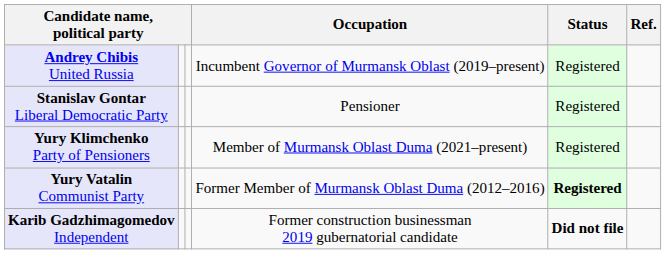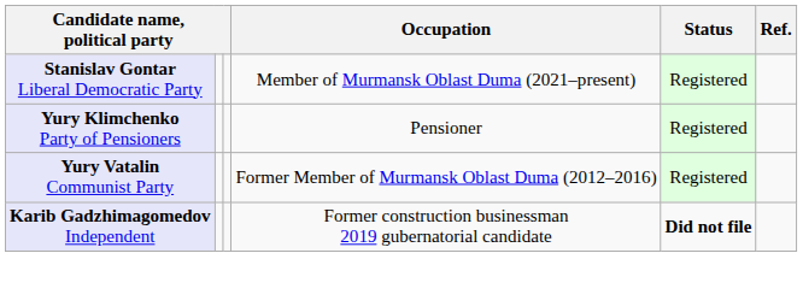- row: Andrey Chibis United Russia | Incumbent Governor of Murmansk Oblast (2019–present) | Registered
Stanislav Gontar Liberal Democratic Party | Occupation: Pensioner -> Member of Murmansk Oblast Duma (2021–present)
Yury Klimchenko Party of Pensioners | Occupation: Member of Murmansk Oblast Duma (2021–present) -> Pensioner
Yury Vatalin Communist Party | Status: bold -> normal
